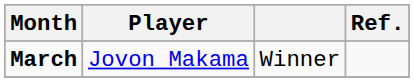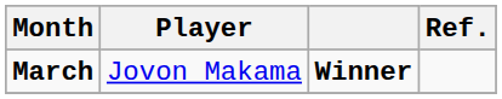March | column 3: normal -> bold
